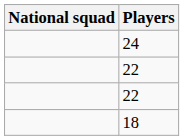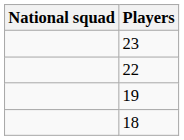row 2 | Players: 24 -> 23
row 4 | Players: 22 -> 19
